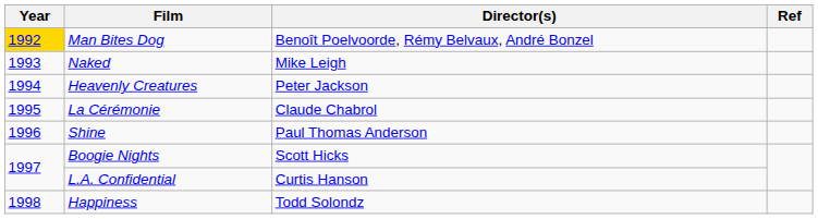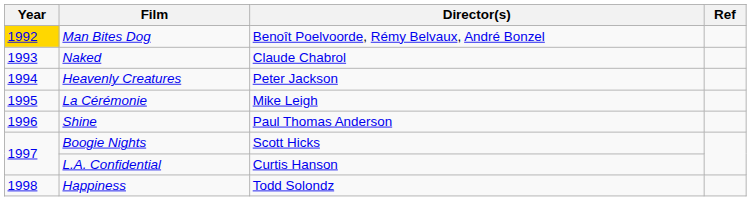Naked | Director(s): Mike Leigh -> Claude Chabrol
La Cérémonie | Director(s): Claude Chabrol -> Mike Leigh
